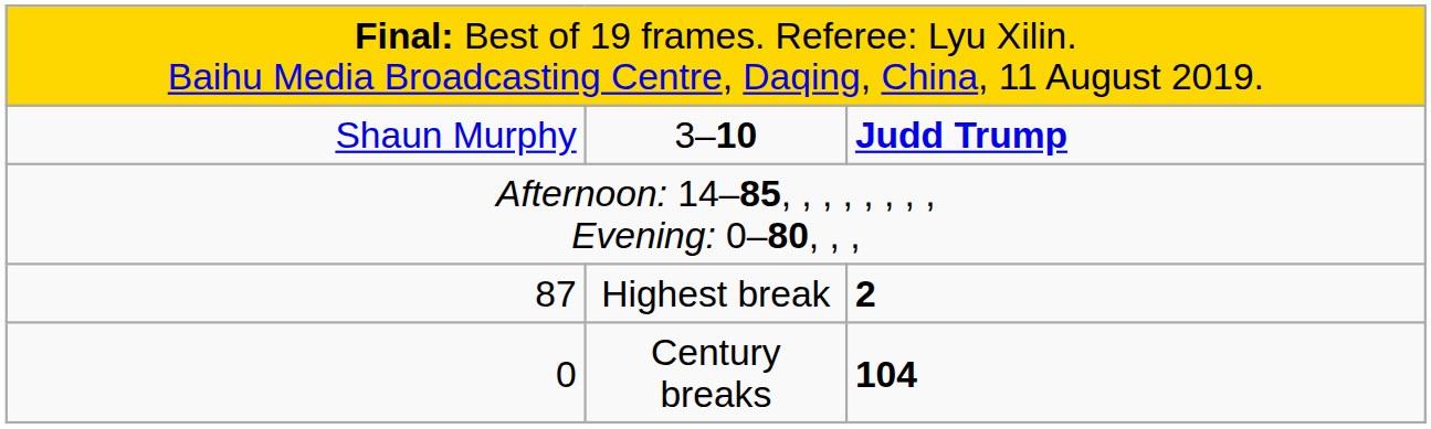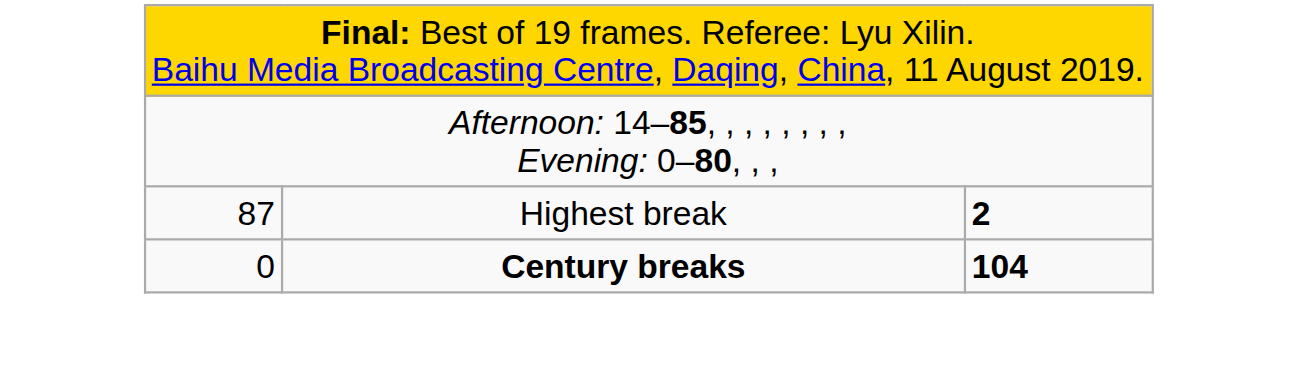- row: Shaun Murphy | 3–10 | Judd Trump
0 | column 2: normal -> bold
